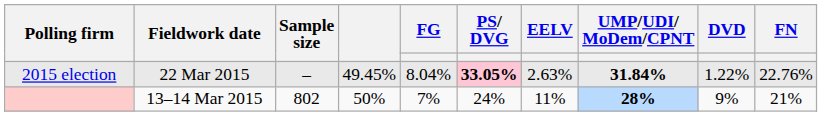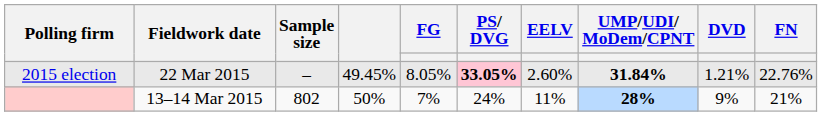2015 election | FG: 8.04% -> 8.05%
2015 election | EELV: 2.63% -> 2.60%
2015 election | DVD: 1.22% -> 1.21%
